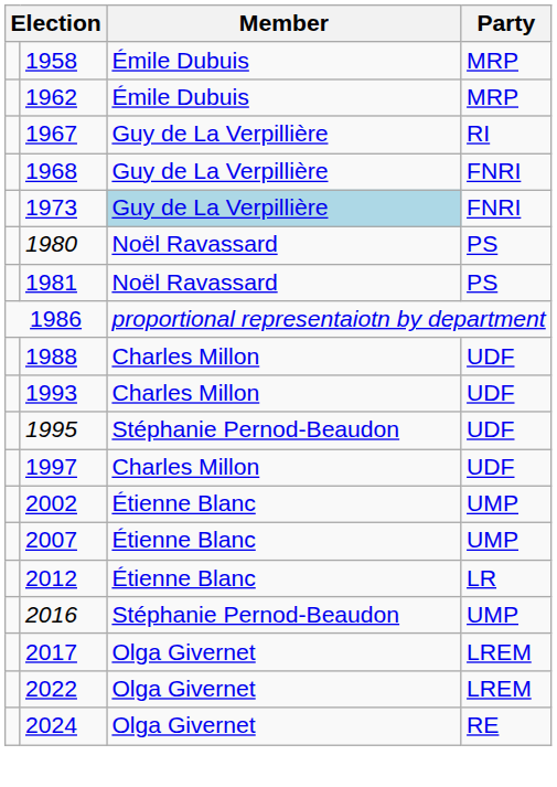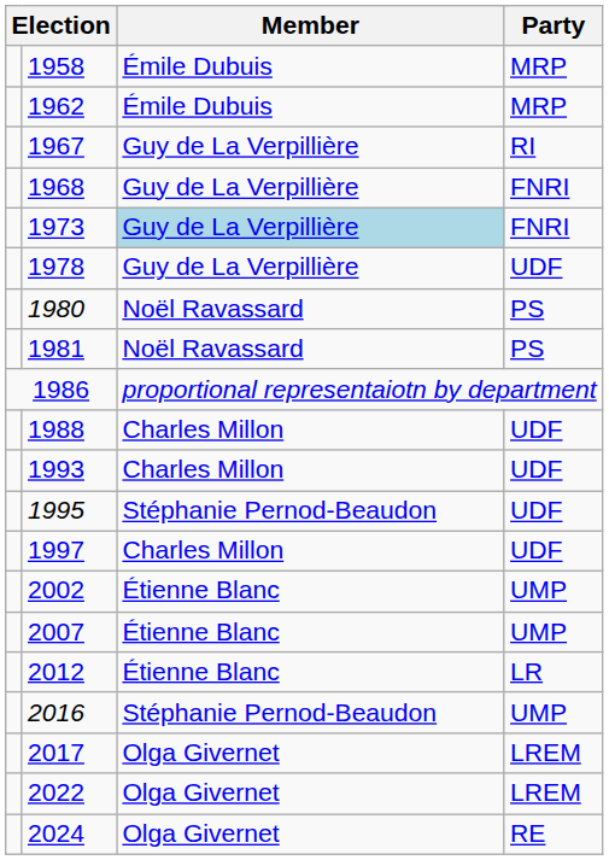+ row: 1978 | Guy de La Verpillière | UDF
